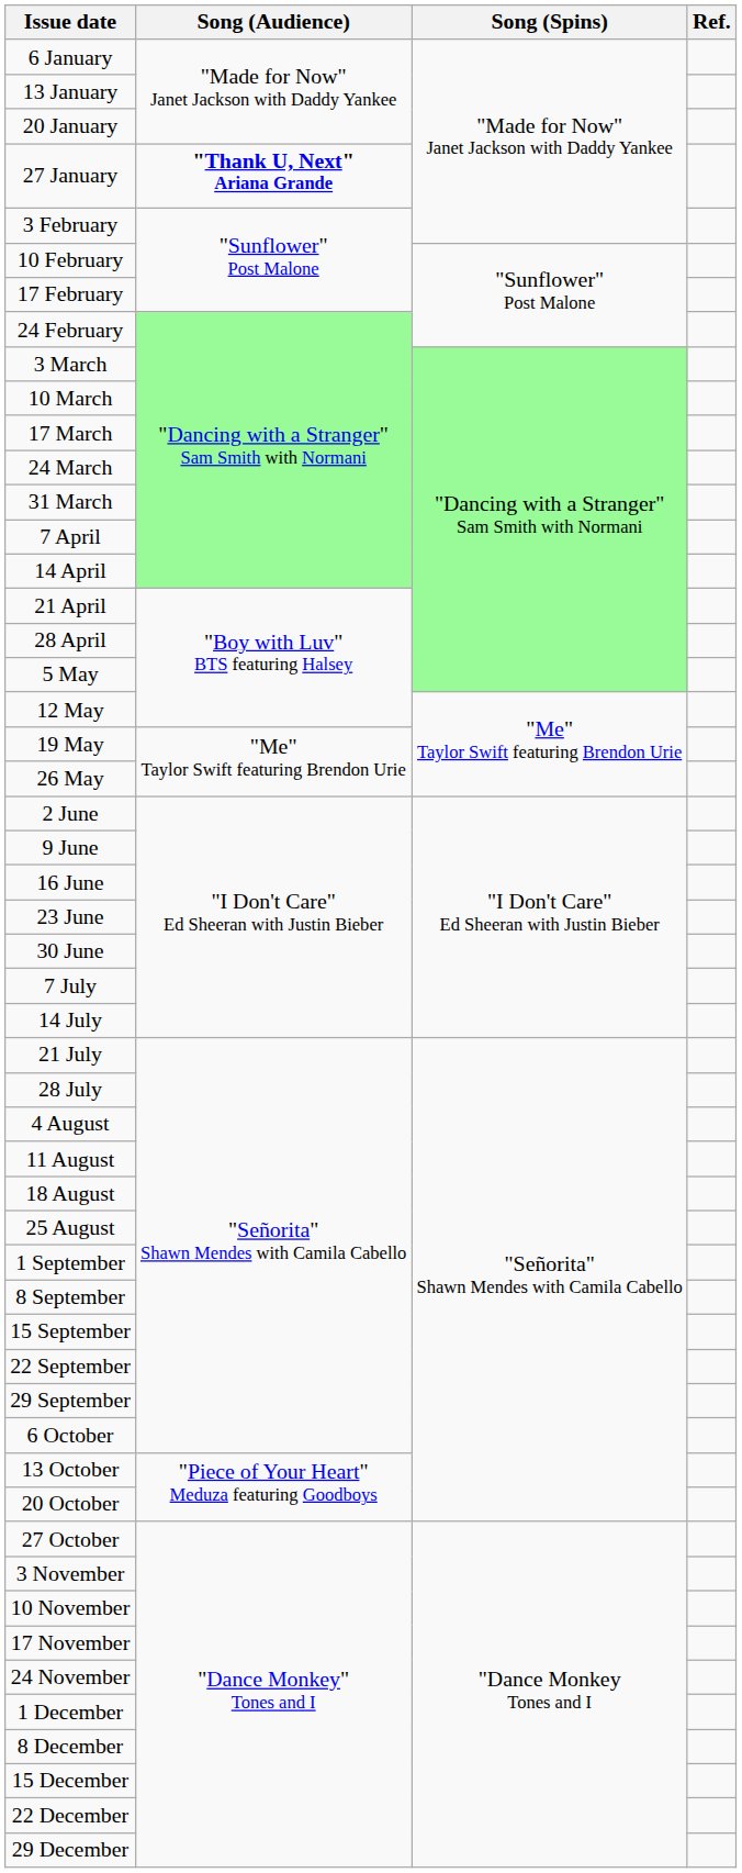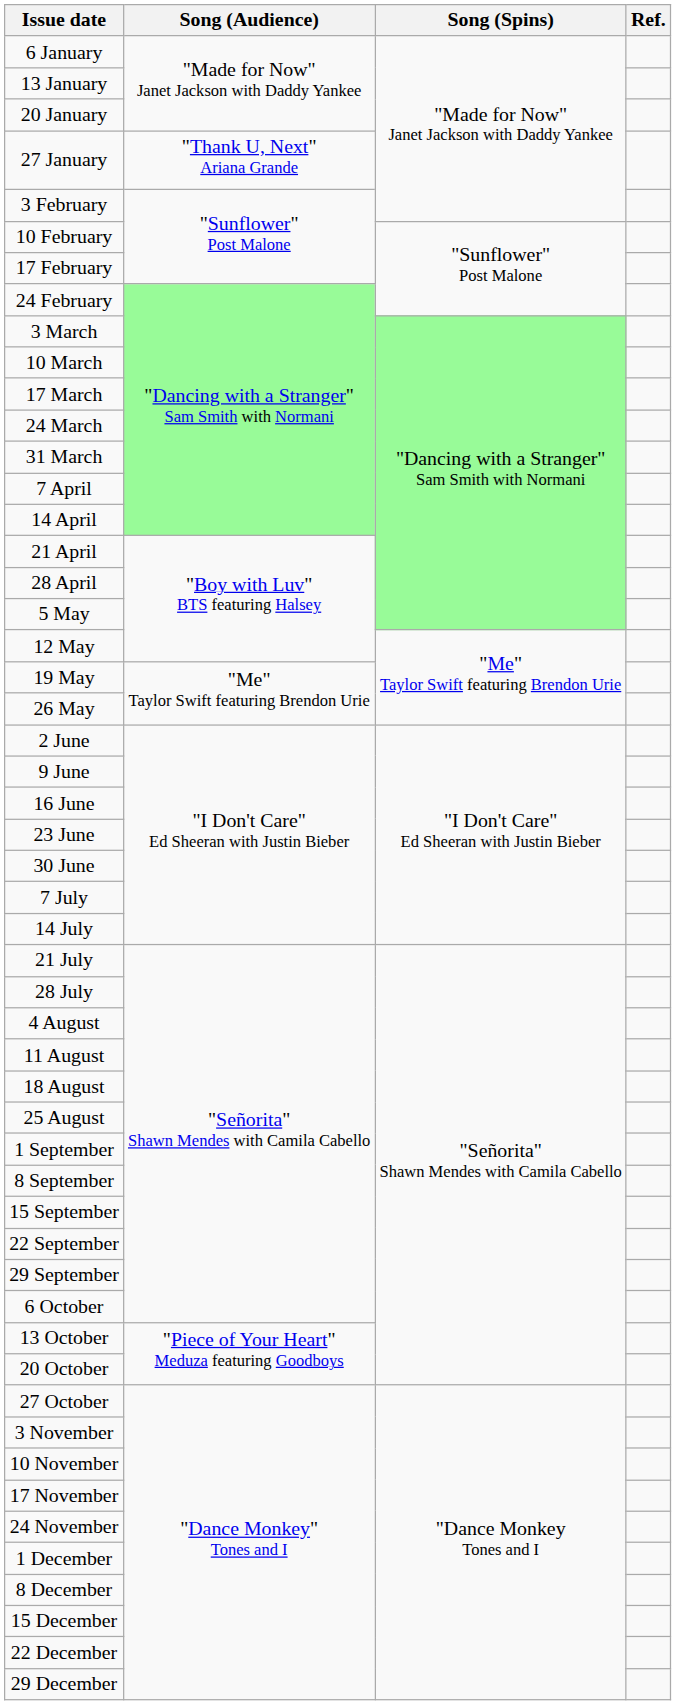27 January | Song (Audience): bold -> normal
